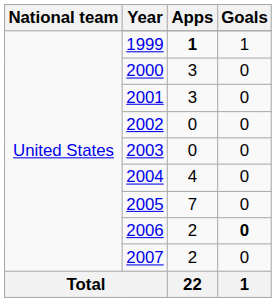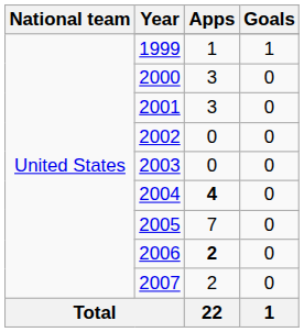1999 | Apps: bold -> normal
2004 | Apps: normal -> bold
2006 | Apps: normal -> bold
2006 | Goals: bold -> normal
